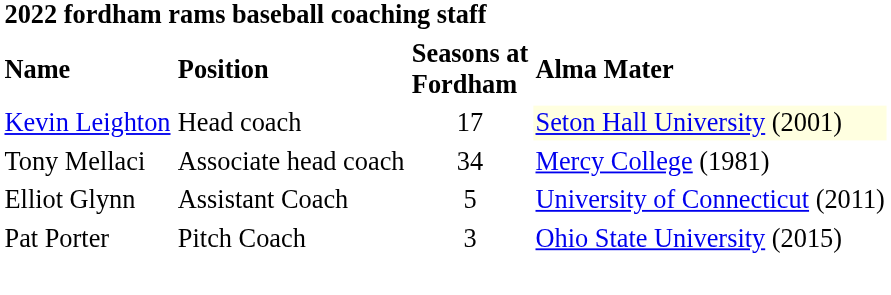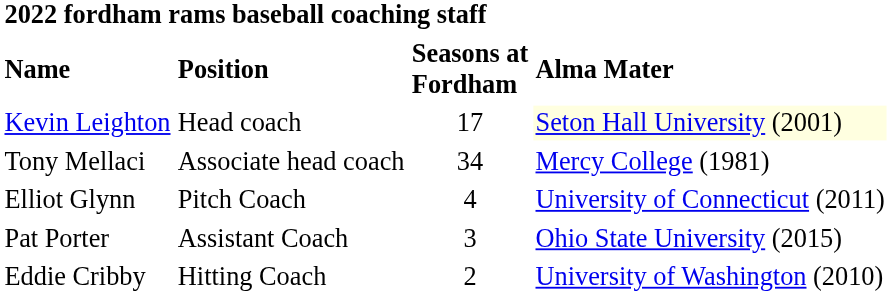Elliot Glynn | Position: Assistant Coach -> Pitch Coach
Elliot Glynn | Seasons at Fordham: 5 -> 4
Pat Porter | Position: Pitch Coach -> Assistant Coach
+ row: Eddie Cribby | Hitting Coach | 2 | University of Washington (2010)
